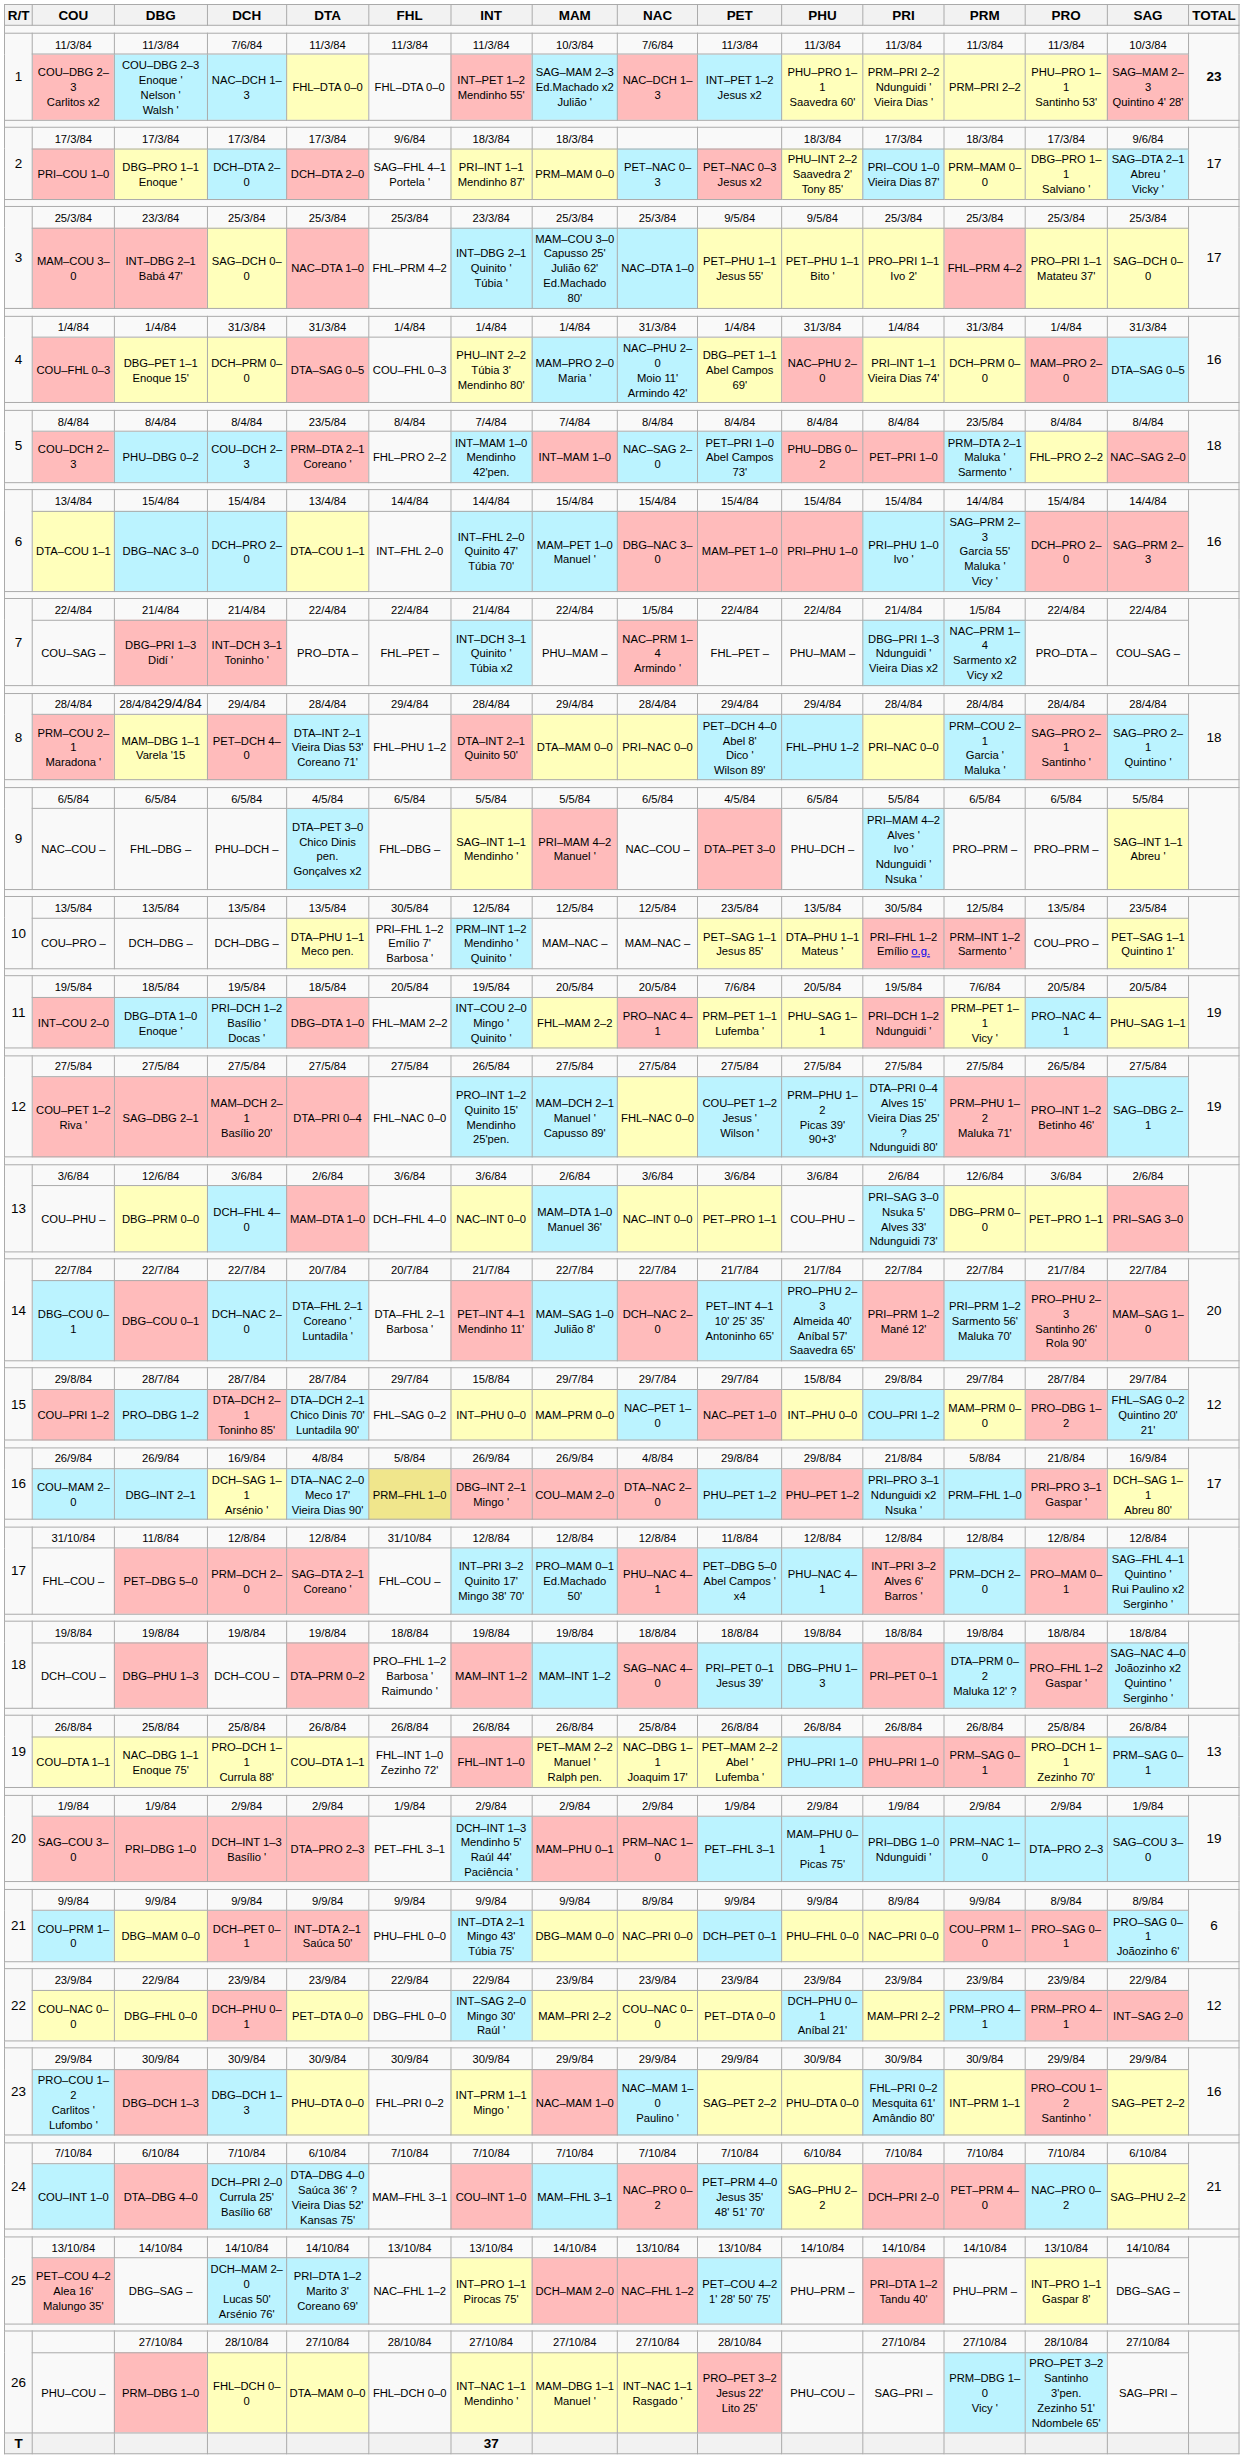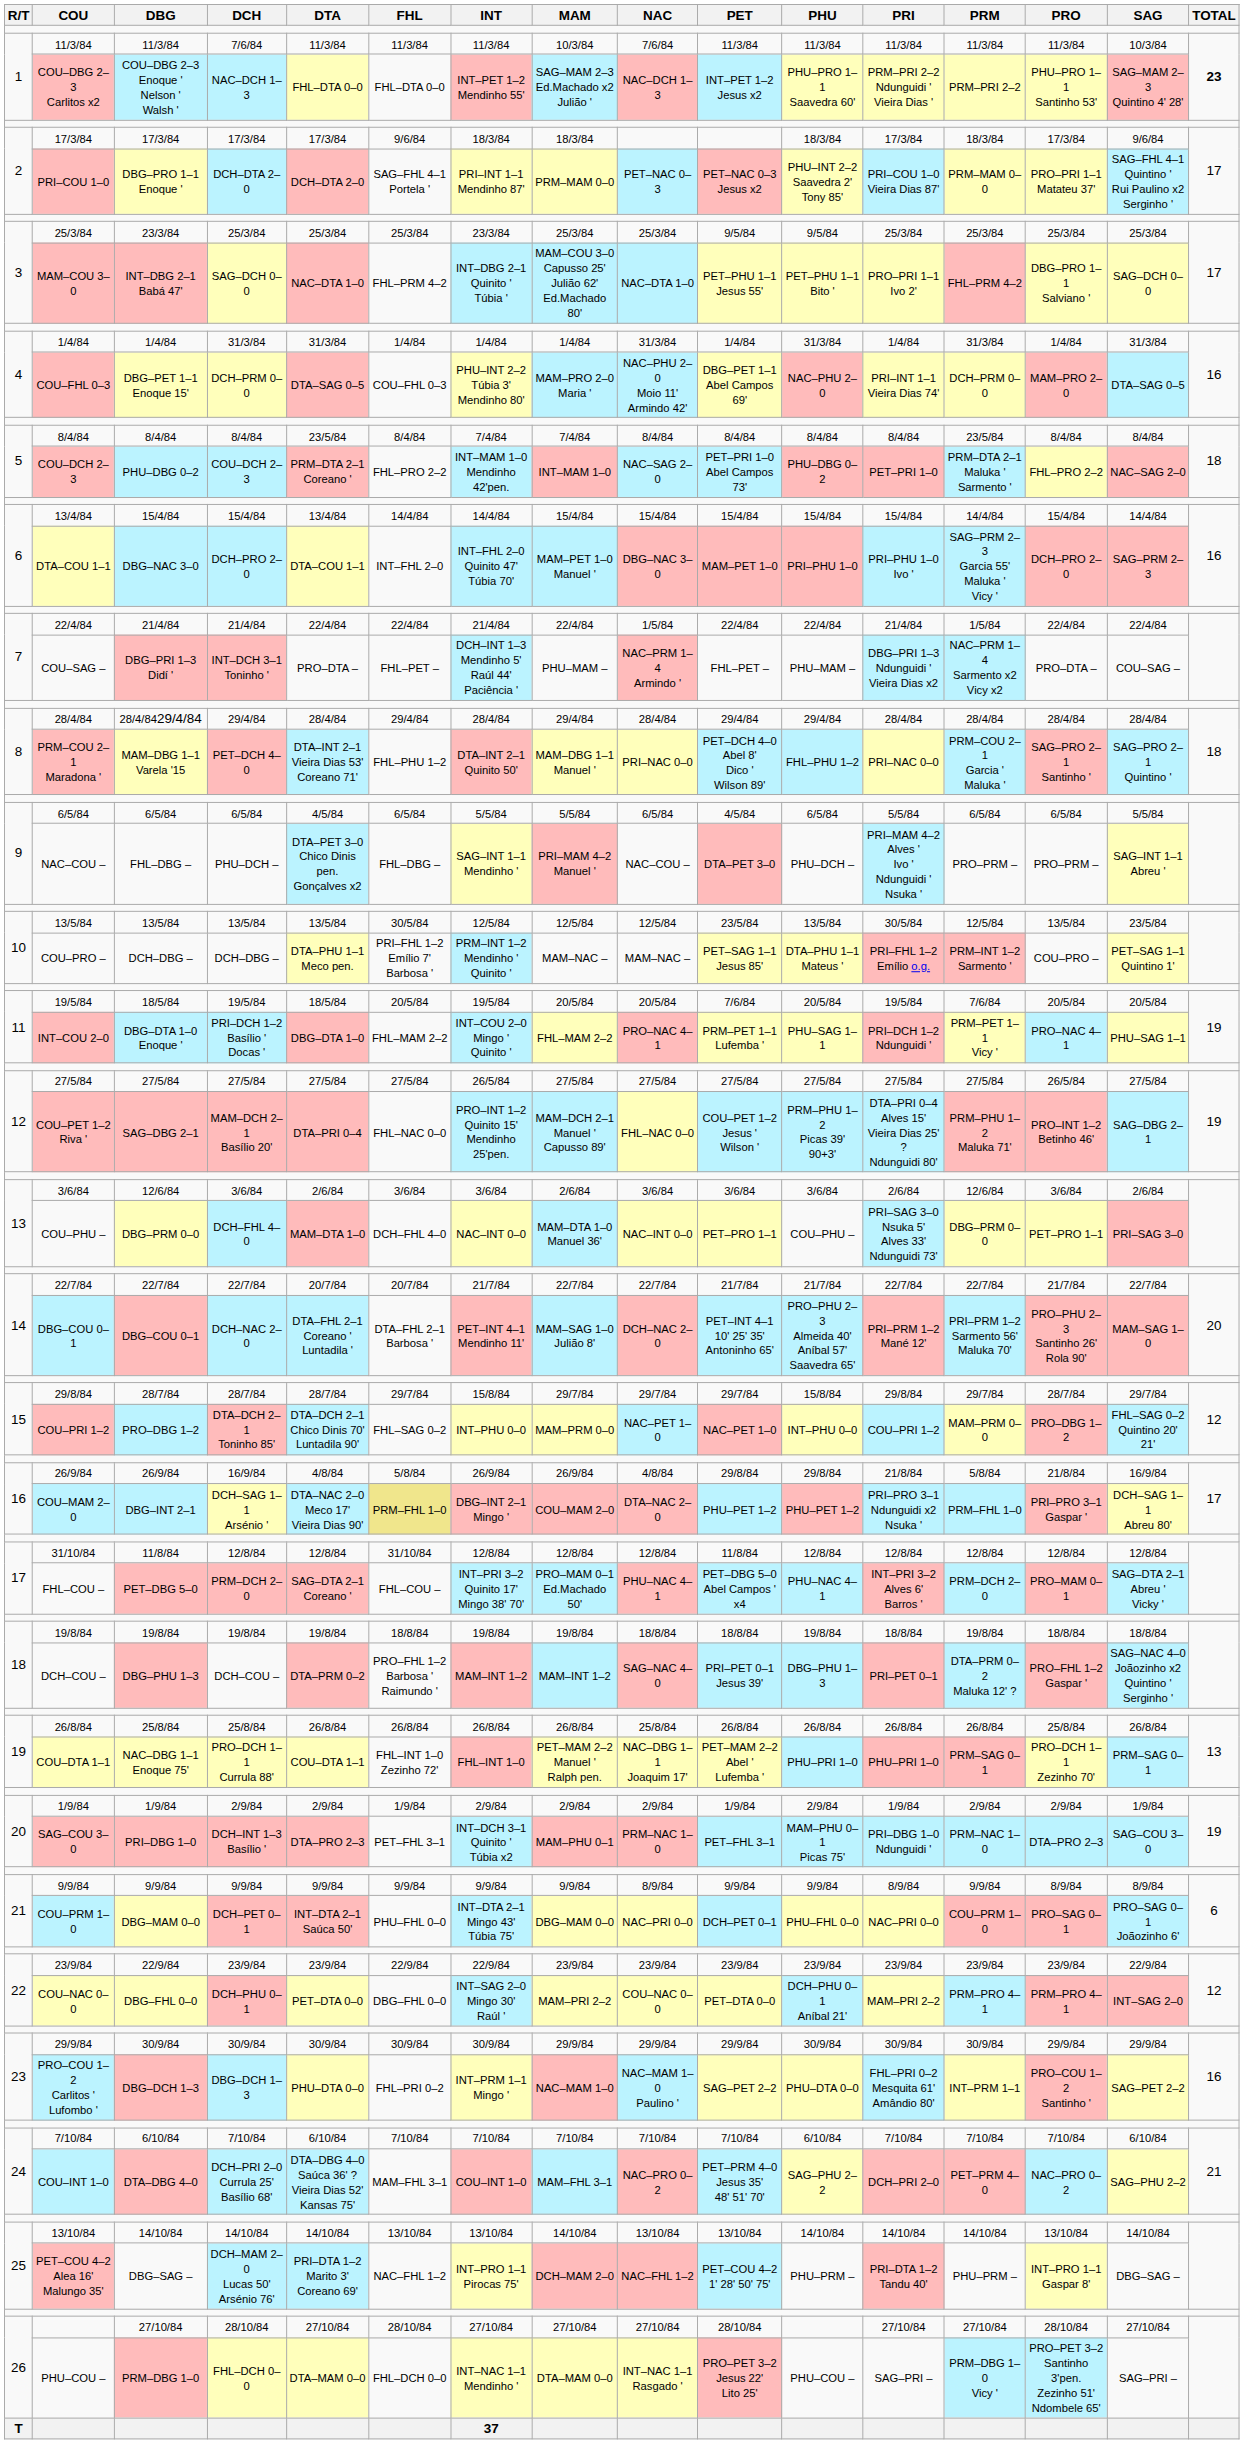DBG–PRO 1–1 Enoque ' | PRO: DBG–PRO 1–1 Salviano ' -> PRO–PRI 1–1 Matateu 37'
DBG–PRO 1–1 Enoque ' | SAG: SAG–DTA 2–1 Abreu ' Vicky ' -> SAG–FHL 4–1 Quintino ' Rui Paulino x2 Serginho '
INT–DBG 2–1 Babá 47' | PRO: PRO–PRI 1–1 Matateu 37' -> DBG–PRO 1–1 Salviano '
DBG–PRI 1–3 Didí ' | INT: INT–DCH 3–1 Quinito ' Túbia x2 -> DCH–INT 1–3 Mendinho 5' Raúl 44' Paciência '
MAM–DBG 1–1 Varela '15 | MAM: DTA–MAM 0–0 -> MAM–DBG 1–1 Manuel '
PET–DBG 5–0 | SAG: SAG–FHL 4–1 Quintino ' Rui Paulino x2 Serginho ' -> SAG–DTA 2–1 Abreu ' Vicky '
PRI–DBG 1–0 | INT: DCH–INT 1–3 Mendinho 5' Raúl 44' Paciência ' -> INT–DCH 3–1 Quinito ' Túbia x2
PRM–DBG 1–0 | MAM: MAM–DBG 1–1 Manuel ' -> DTA–MAM 0–0
